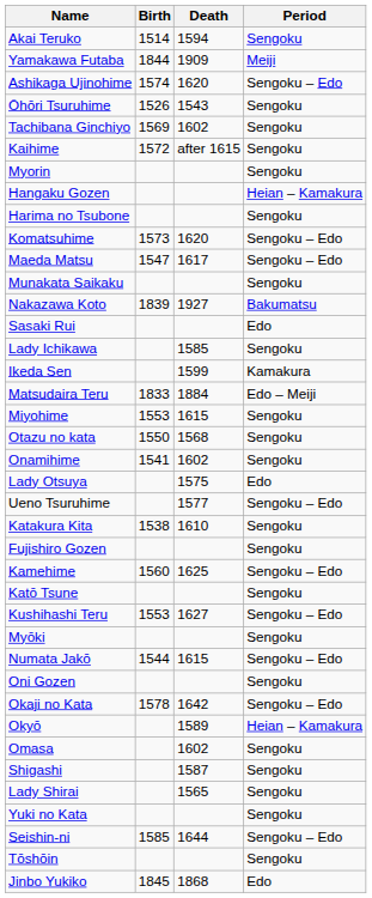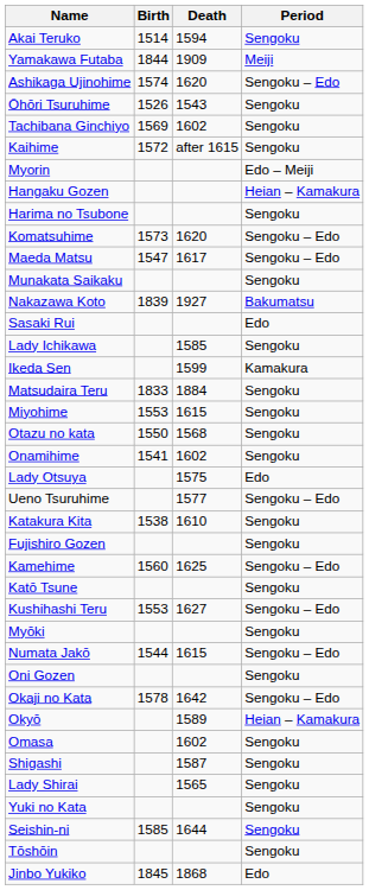Myorin | Period: Sengoku -> Edo – Meiji
Matsudaira Teru | Period: Edo – Meiji -> Sengoku
Seishin-ni | Period: Sengoku – Edo -> Sengoku
